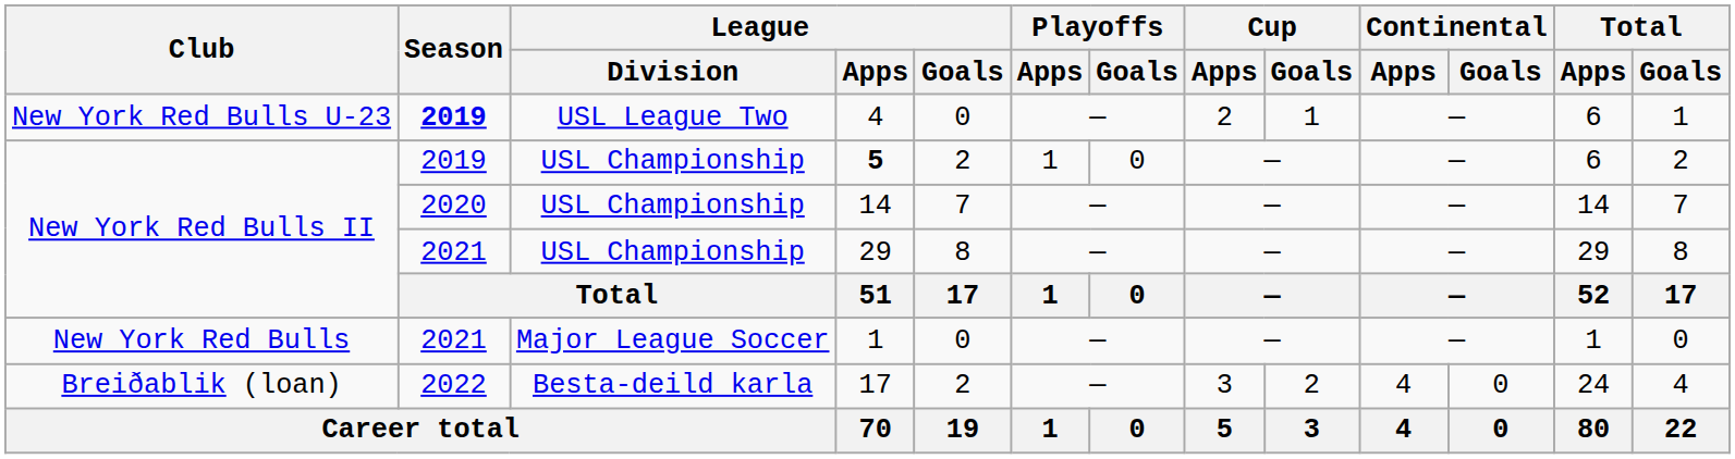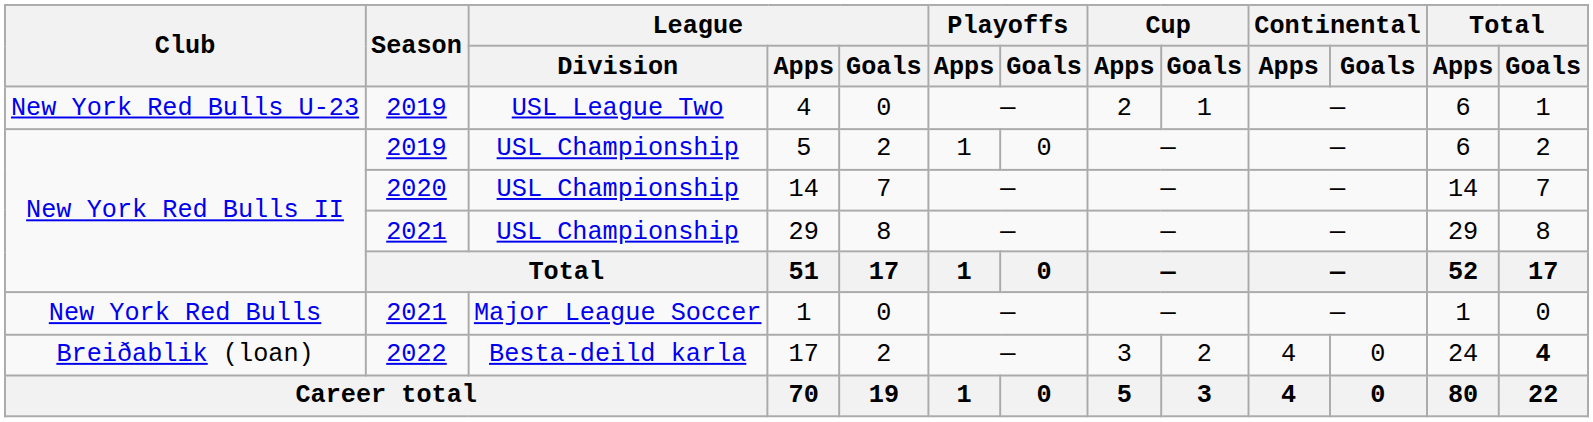row 3 | Season: bold -> normal
row 4 | League / Apps: bold -> normal
row 9 | Total / Goals: normal -> bold
